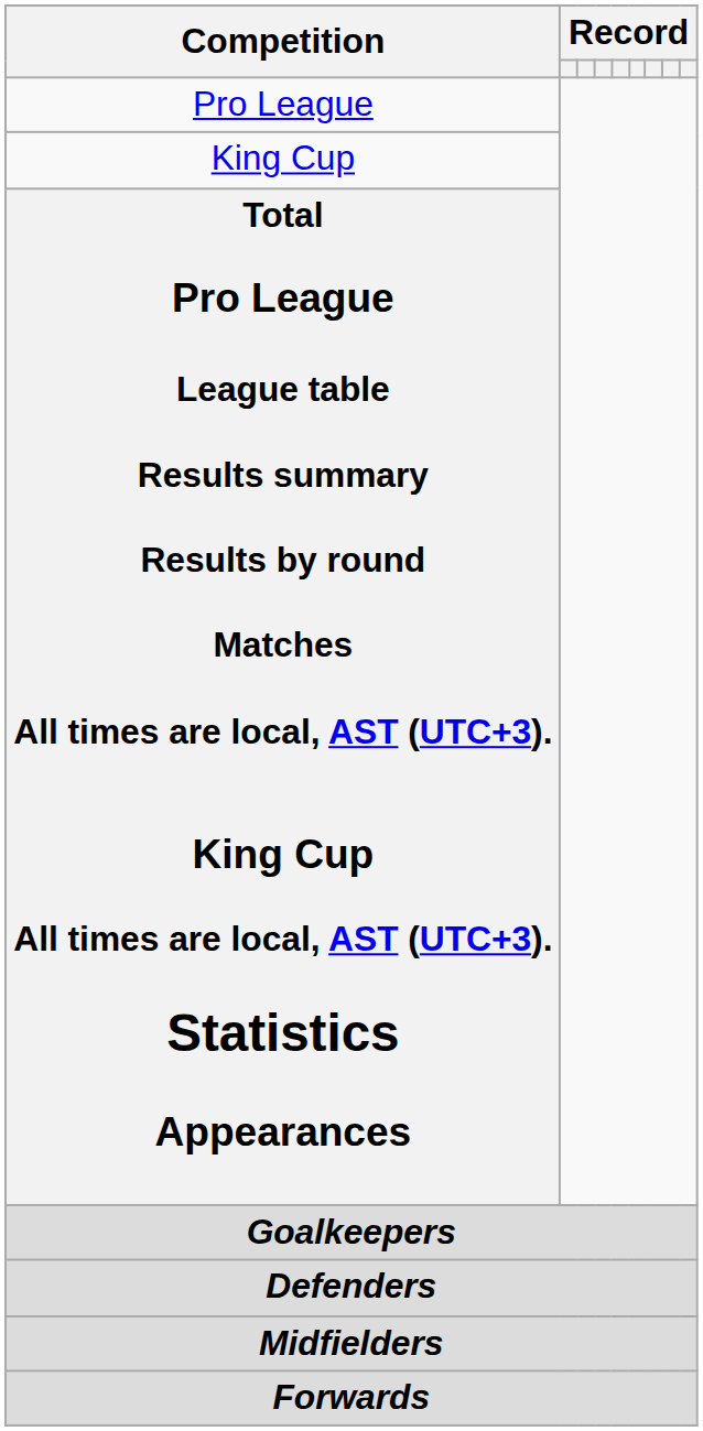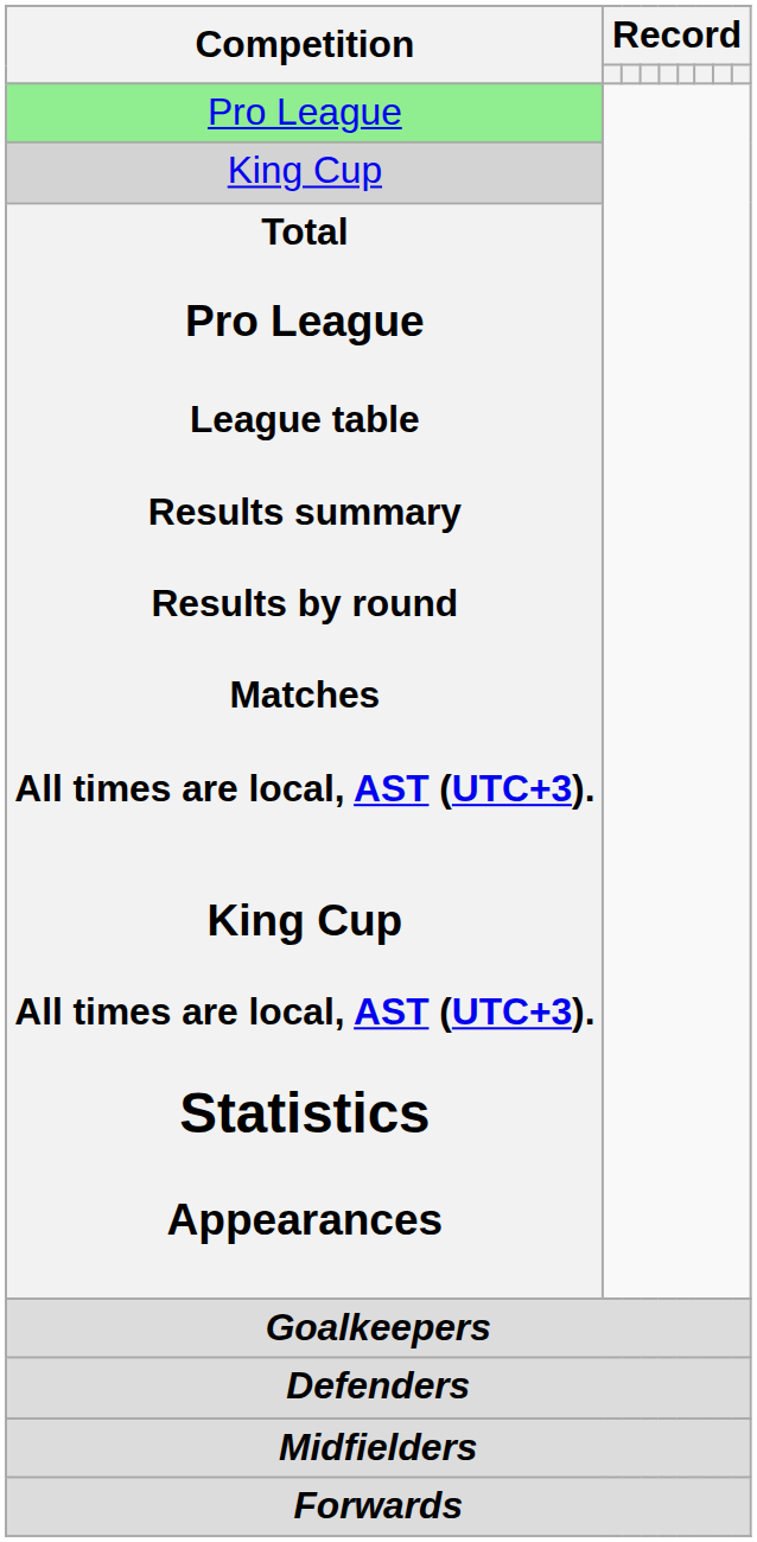Pro League | Competition: no background -> lightgreen background
King Cup | Competition: no background -> lightgrey background
